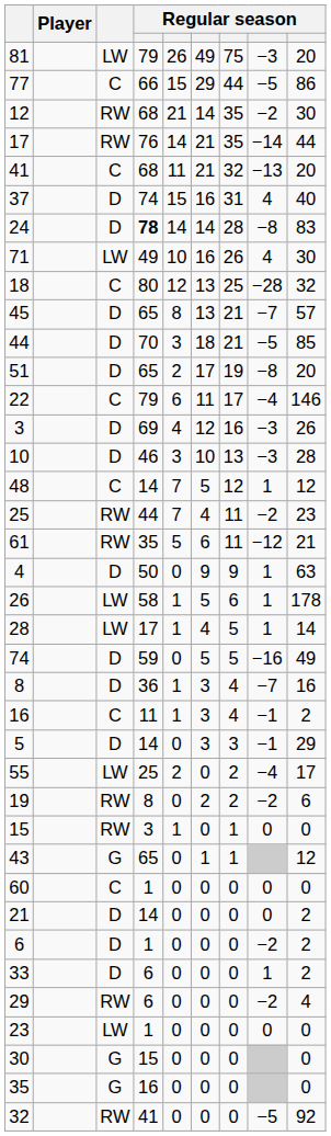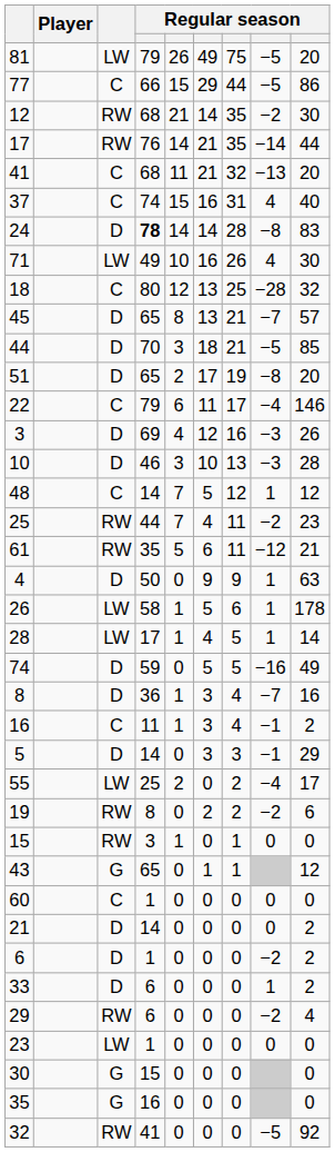81 | column 8: −3 -> −5
37 | column 3: D -> C
